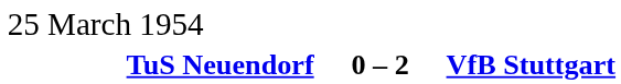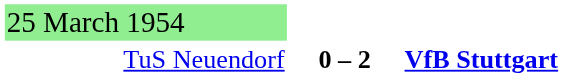25 March 1954 | column 1: no background -> lightgreen background
TuS Neuendorf | column 1: bold -> normal
